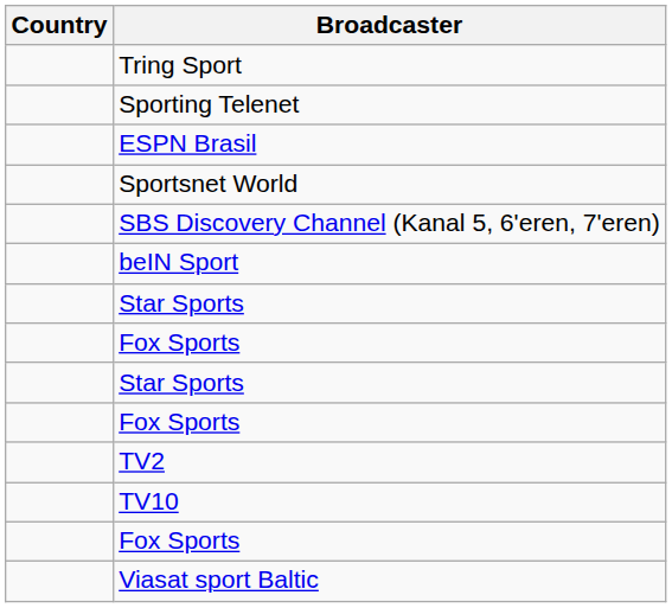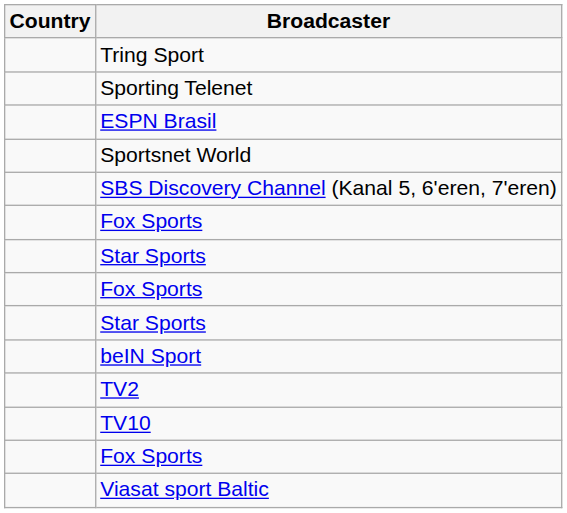row 7 | Broadcaster: beIN Sport -> Fox Sports
row 11 | Broadcaster: Fox Sports -> beIN Sport
